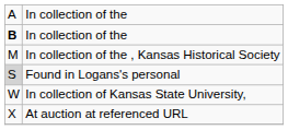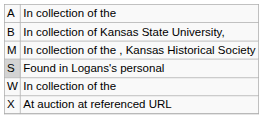row 2 | column 1: bold -> normal
row 2 | column 2: In collection of the -> In collection of Kansas State University,
row 5 | column 2: In collection of Kansas State University, -> In collection of the
